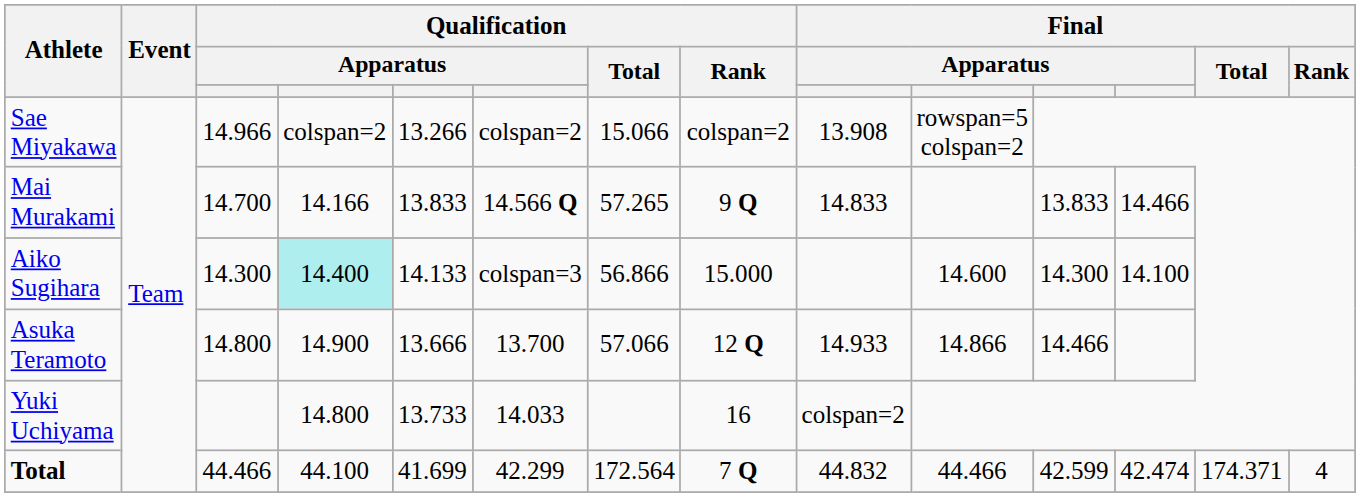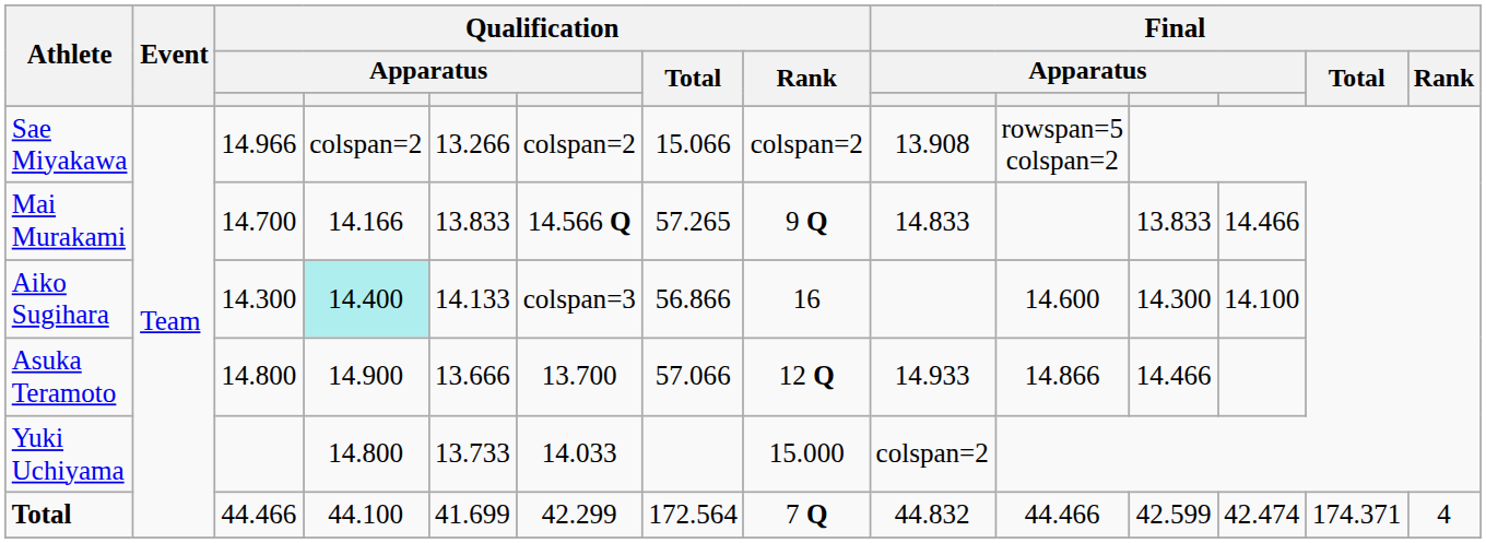Aiko Sugihara | Qualification / Rank: 15.000 -> 16
Yuki Uchiyama | Qualification / Rank: 16 -> 15.000
